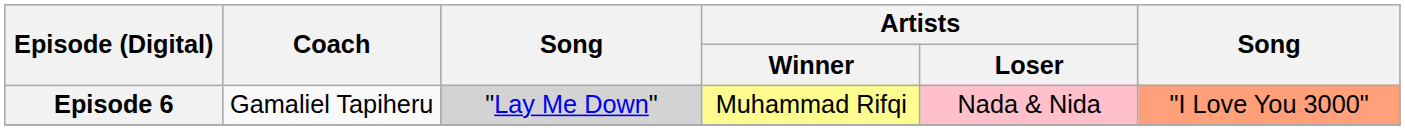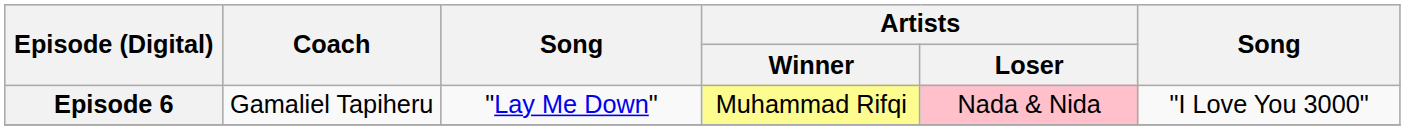Episode 6 | column 3: lightgrey background -> no background
Episode 6 | column 6: lightsalmon background -> no background
